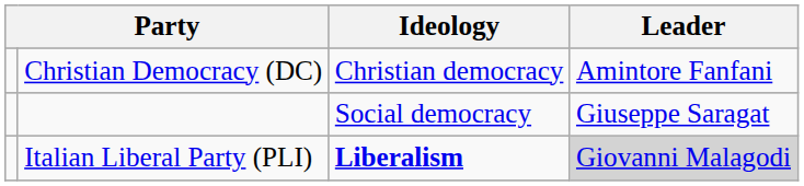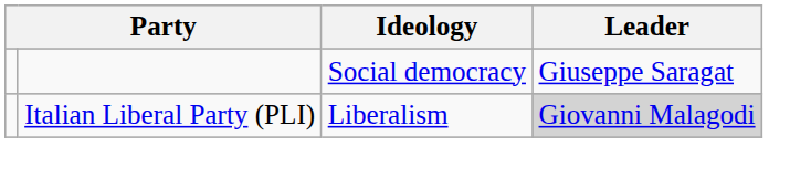- row: Christian Democracy (DC) | Christian democracy | Amintore Fanfani
Italian Liberal Party (PLI) | Ideology: bold -> normal
